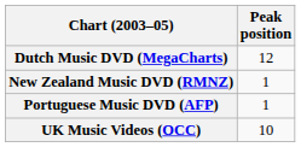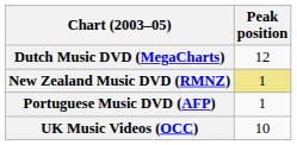New Zealand Music DVD (RMNZ) | Peak position: no background -> khaki background
